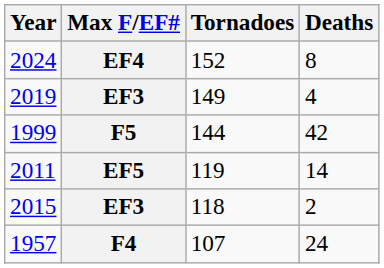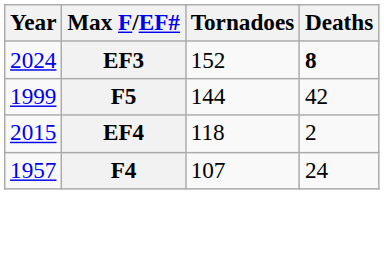2024 | Max F/EF#: EF4 -> EF3
2024 | Deaths: normal -> bold
- row: 2019 | EF3 | 149 | 4
- row: 2011 | EF5 | 119 | 14
2015 | Max F/EF#: EF3 -> EF4
